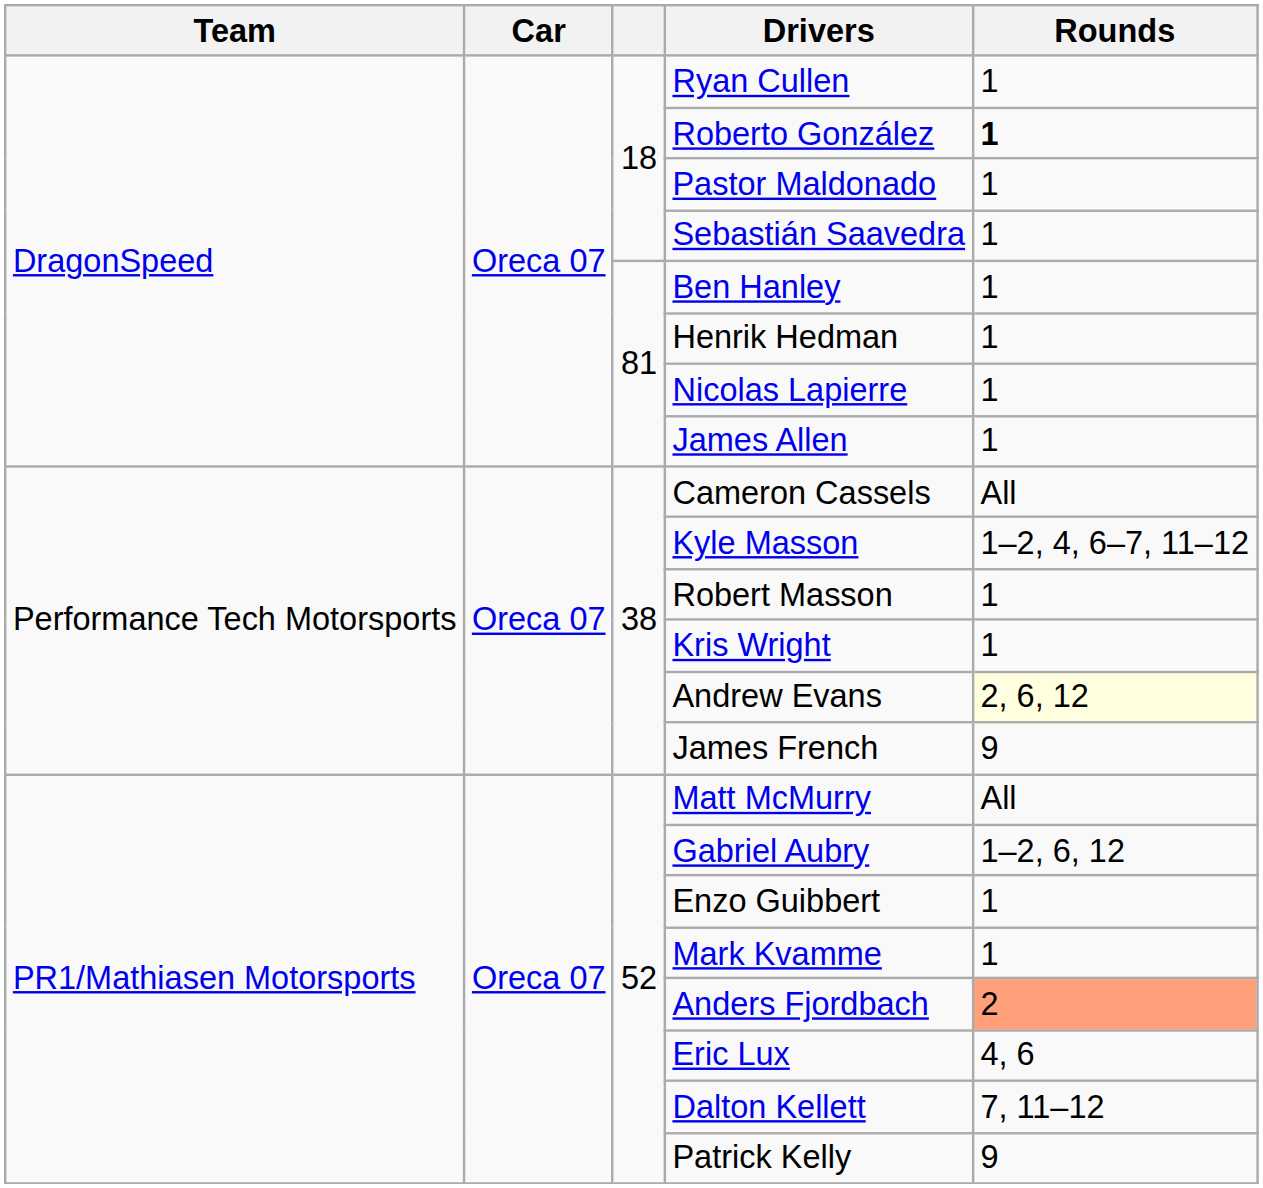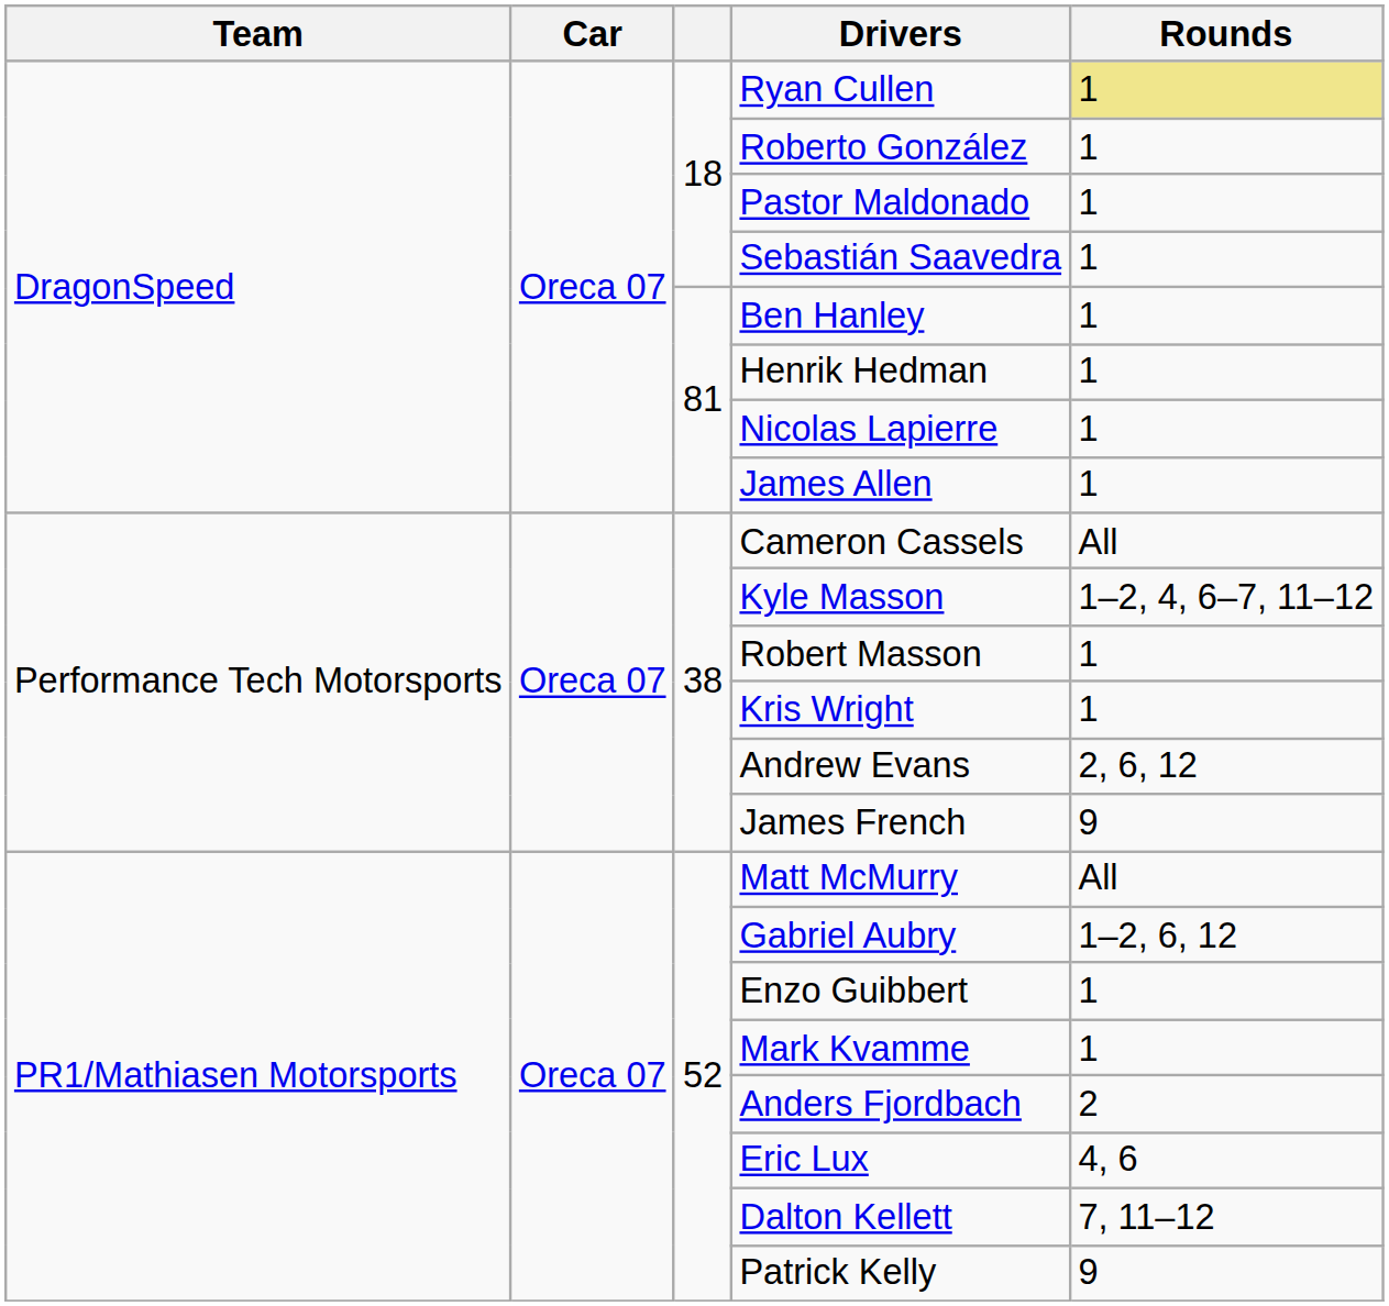Ryan Cullen | Rounds: no background -> khaki background
Roberto González | Rounds: bold -> normal
Andrew Evans | Rounds: lightyellow background -> no background
Anders Fjordbach | Rounds: lightsalmon background -> no background
